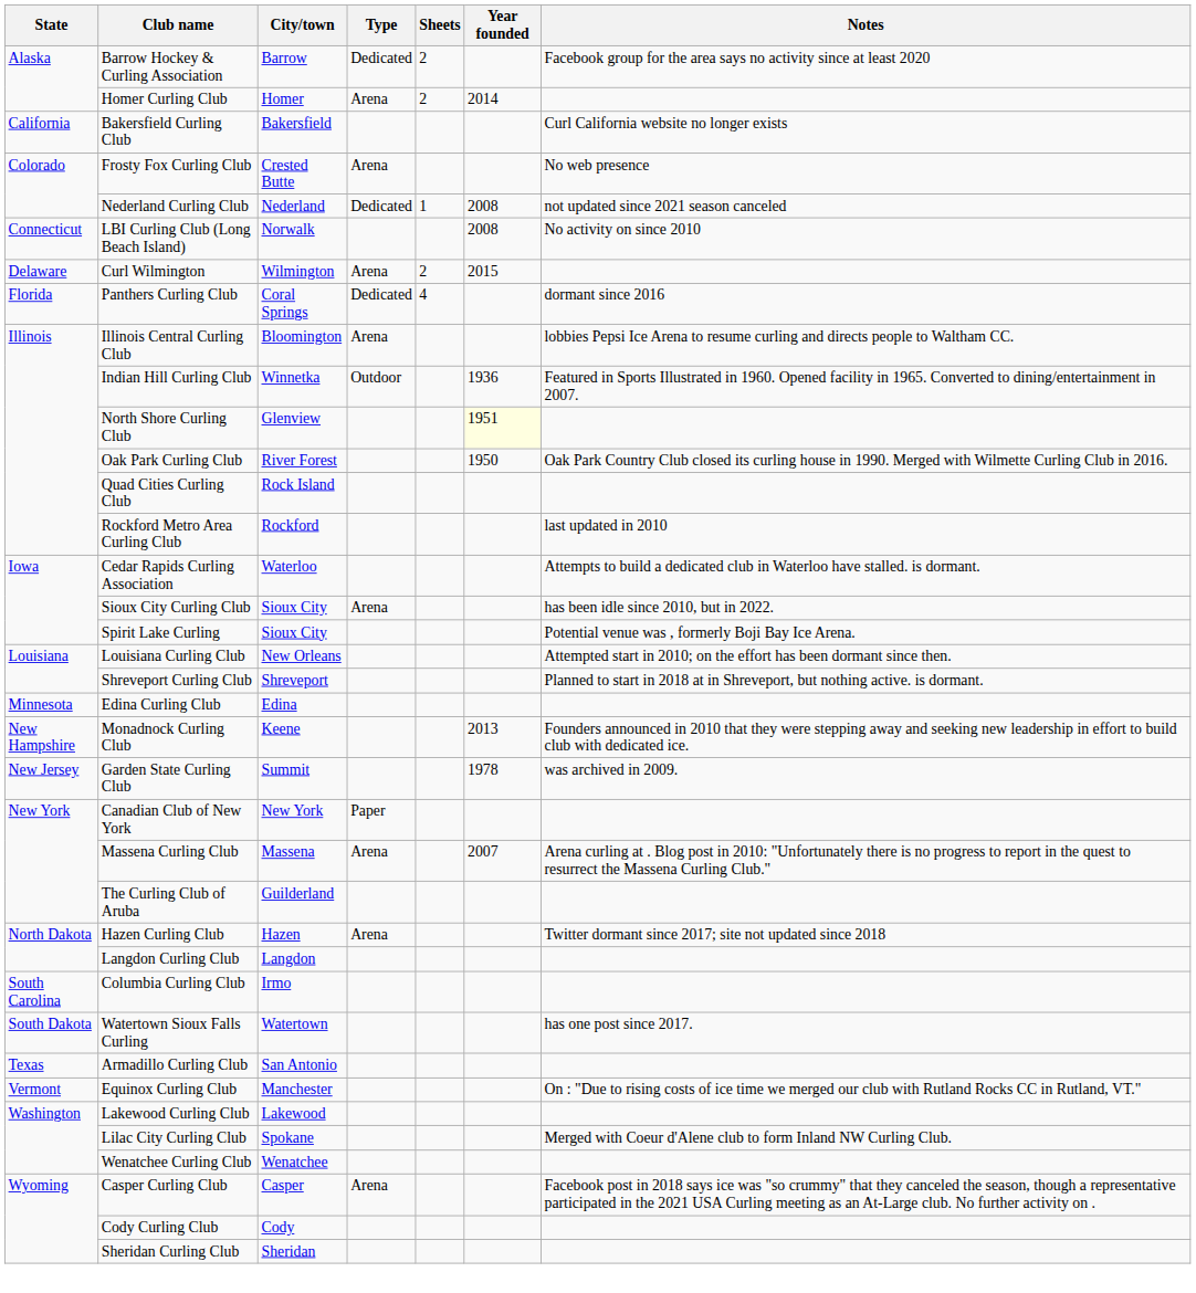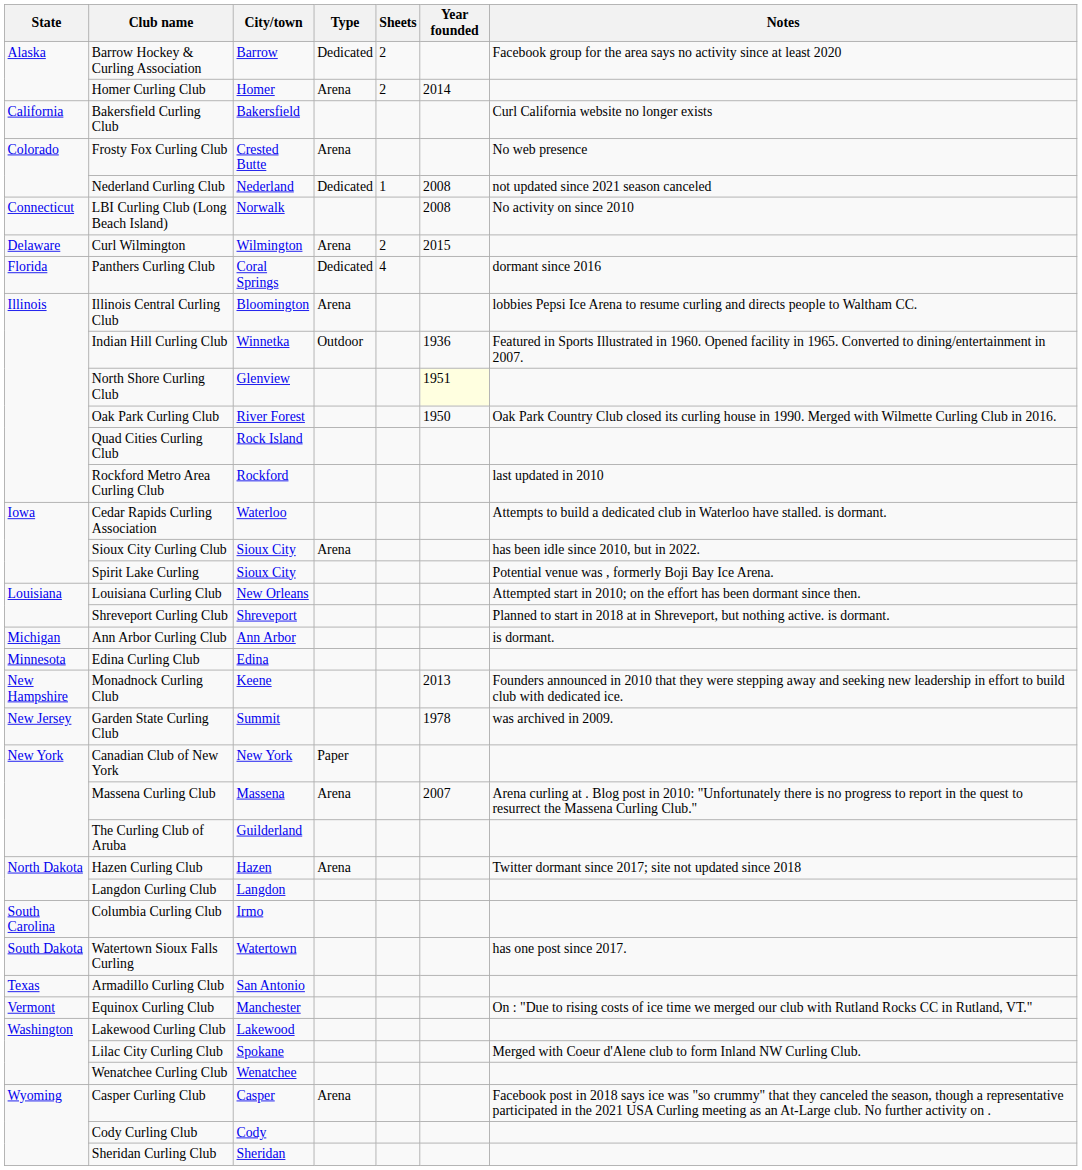+ row: Michigan | Ann Arbor Curling Club | Ann Arbor | is dormant.
